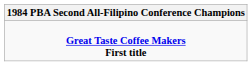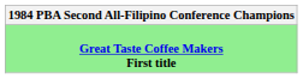row 2 | column 1: no background -> lightgreen background
